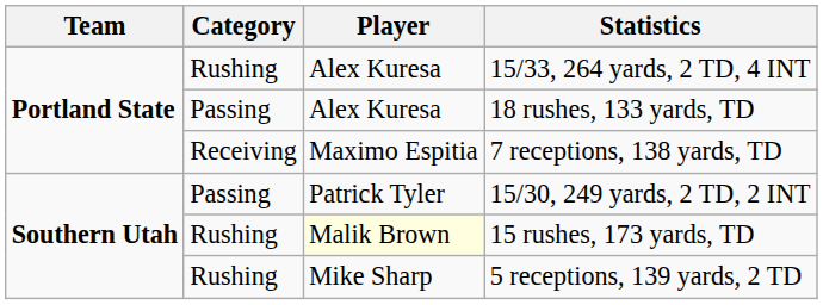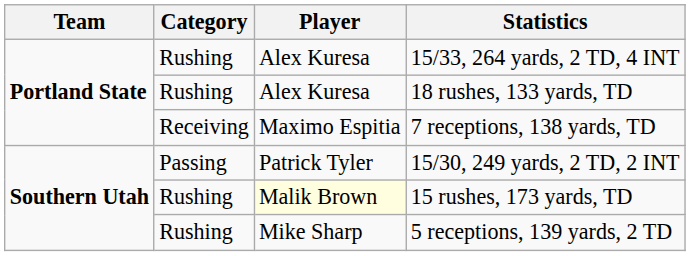18 rushes, 133 yards, TD | Category: Passing -> Rushing
